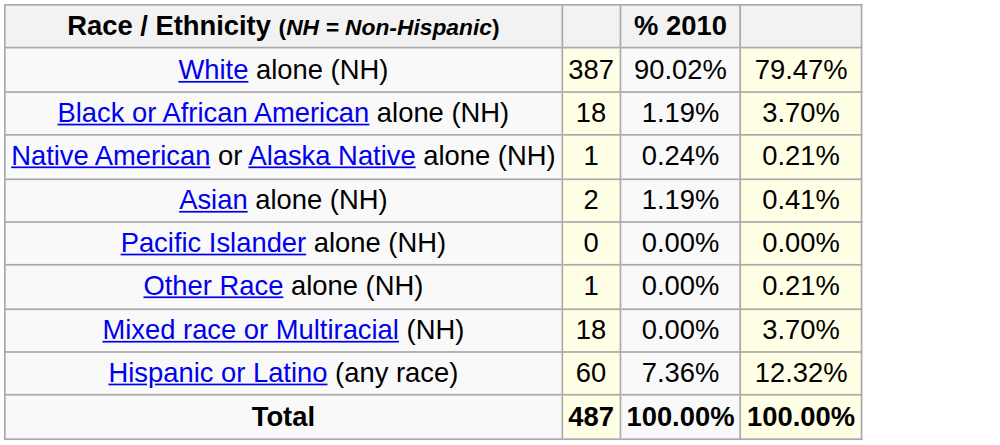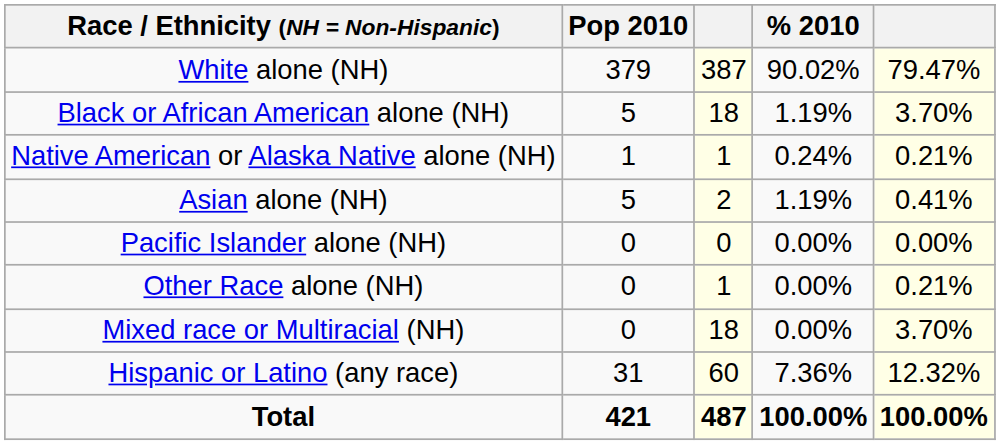+ column: Pop 2010 | 379 | 5 | 1 | 5 | 0 | 0 | 0 | 31 | 421
